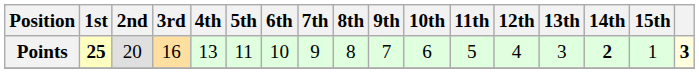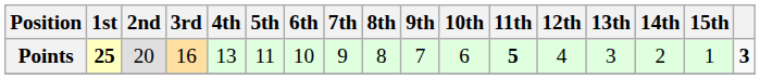Points | 11th: normal -> bold
Points | 14th: bold -> normal
Points | column 17: lightyellow background -> no background
